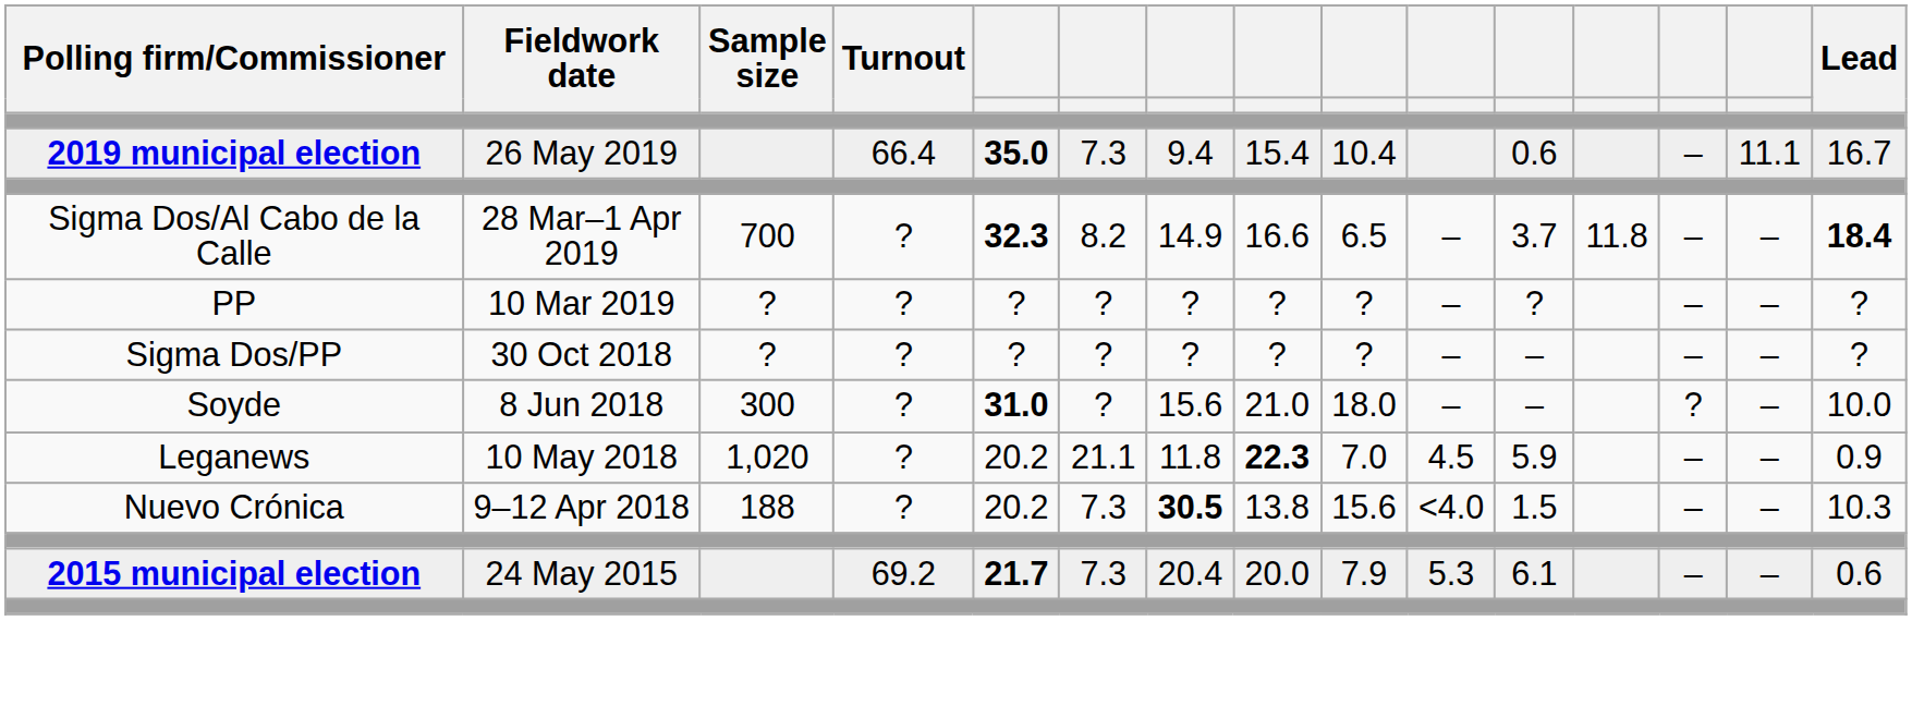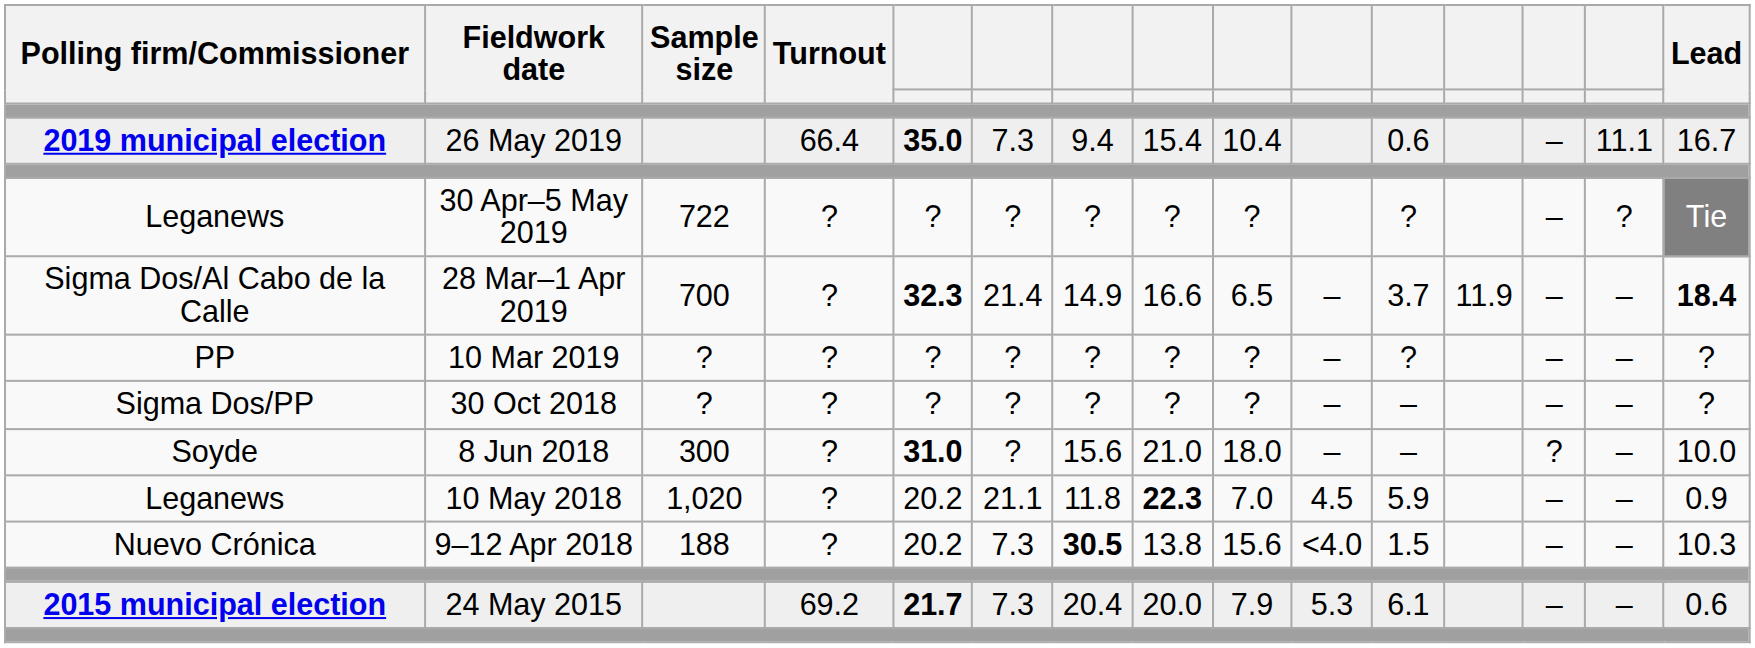+ row: Leganews | 30 Apr–5 May 2019 | 722 | ? | ? | ? | ? | ? | ? | ? | – | ? | Tie
28 Mar–1 Apr 2019 | column 6: 8.2 -> 21.4
28 Mar–1 Apr 2019 | column 12: 11.8 -> 11.9
